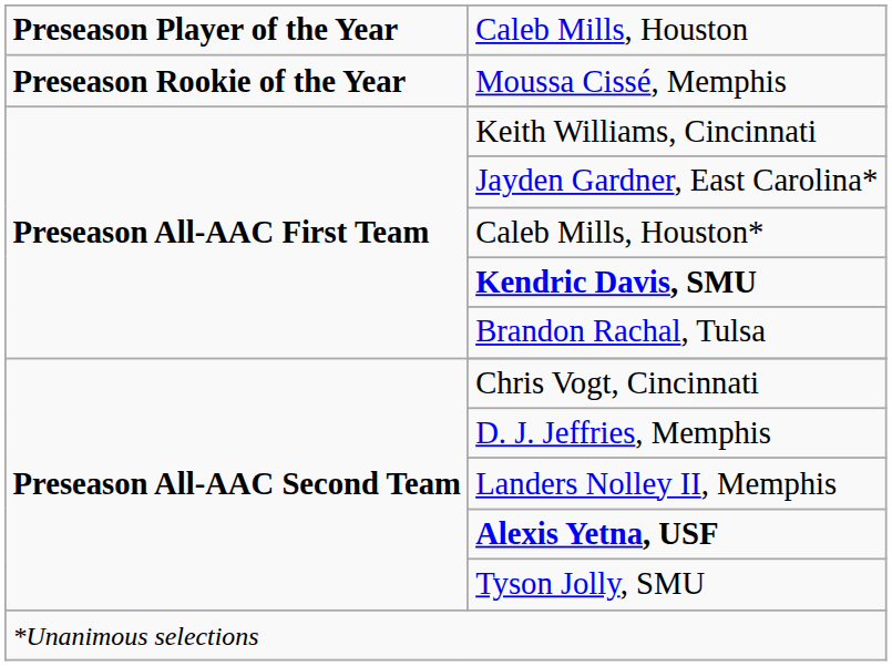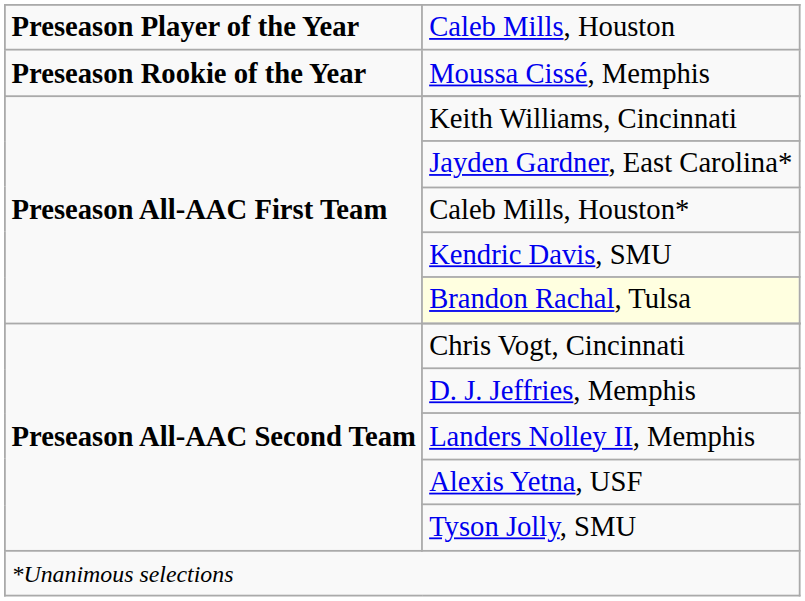Kendric Davis, SMU | column 2: bold -> normal
Brandon Rachal, Tulsa | column 2: no background -> lightyellow background
Alexis Yetna, USF | column 2: bold -> normal
